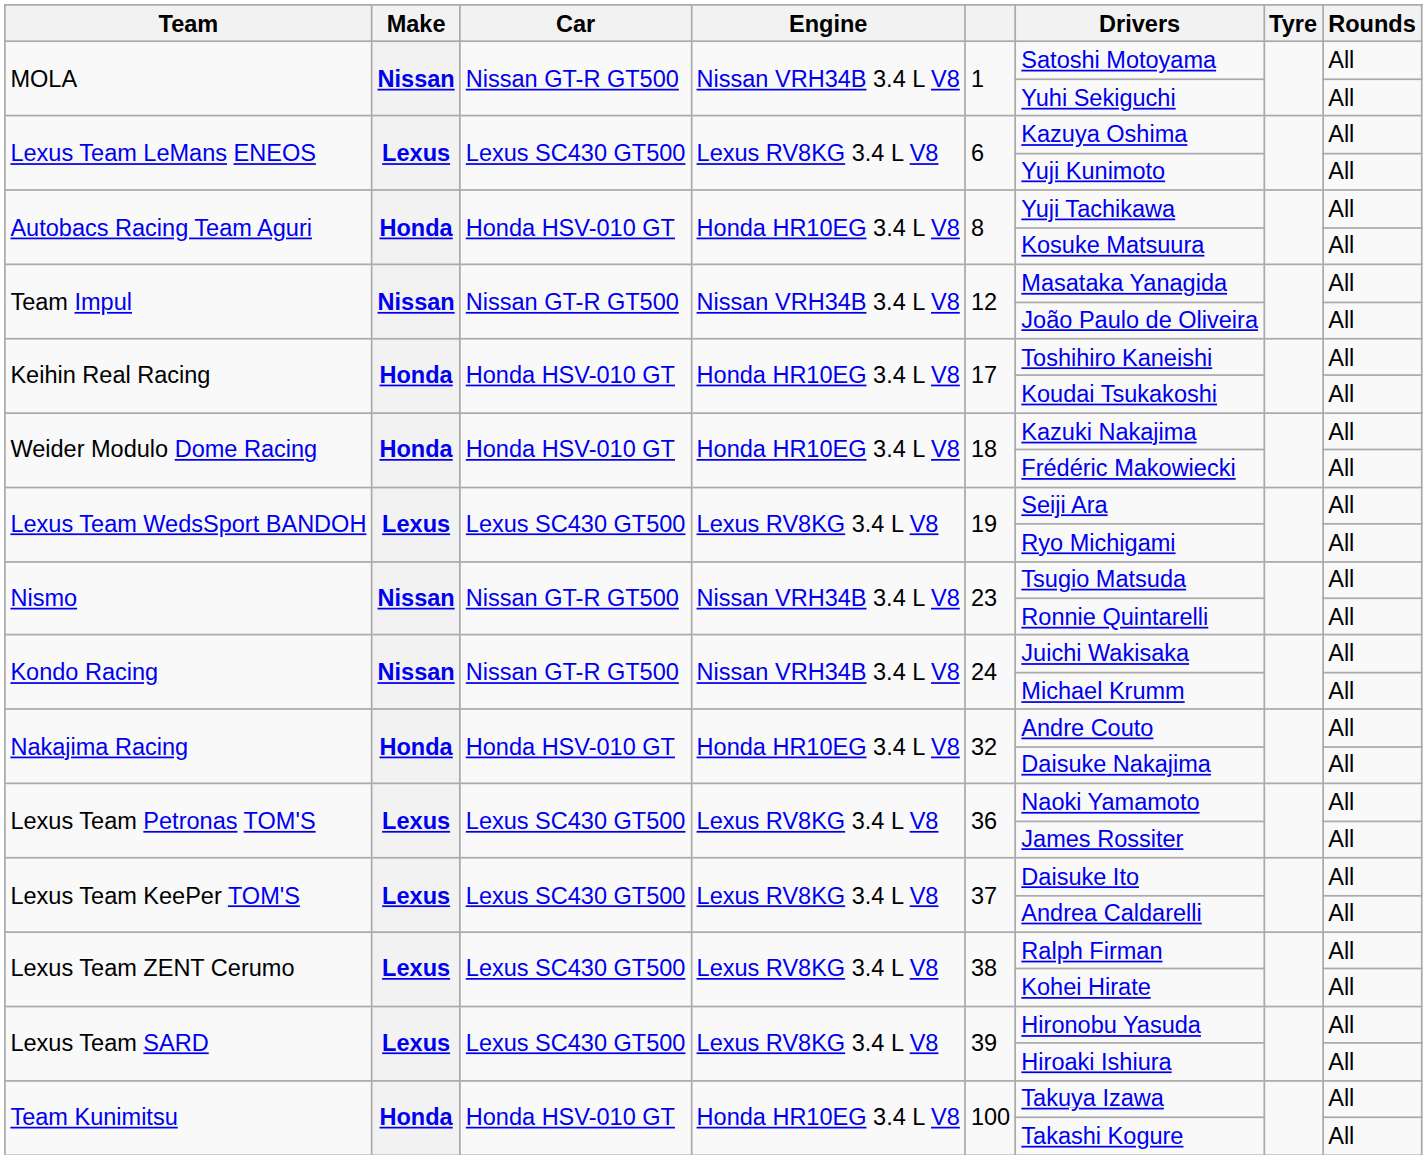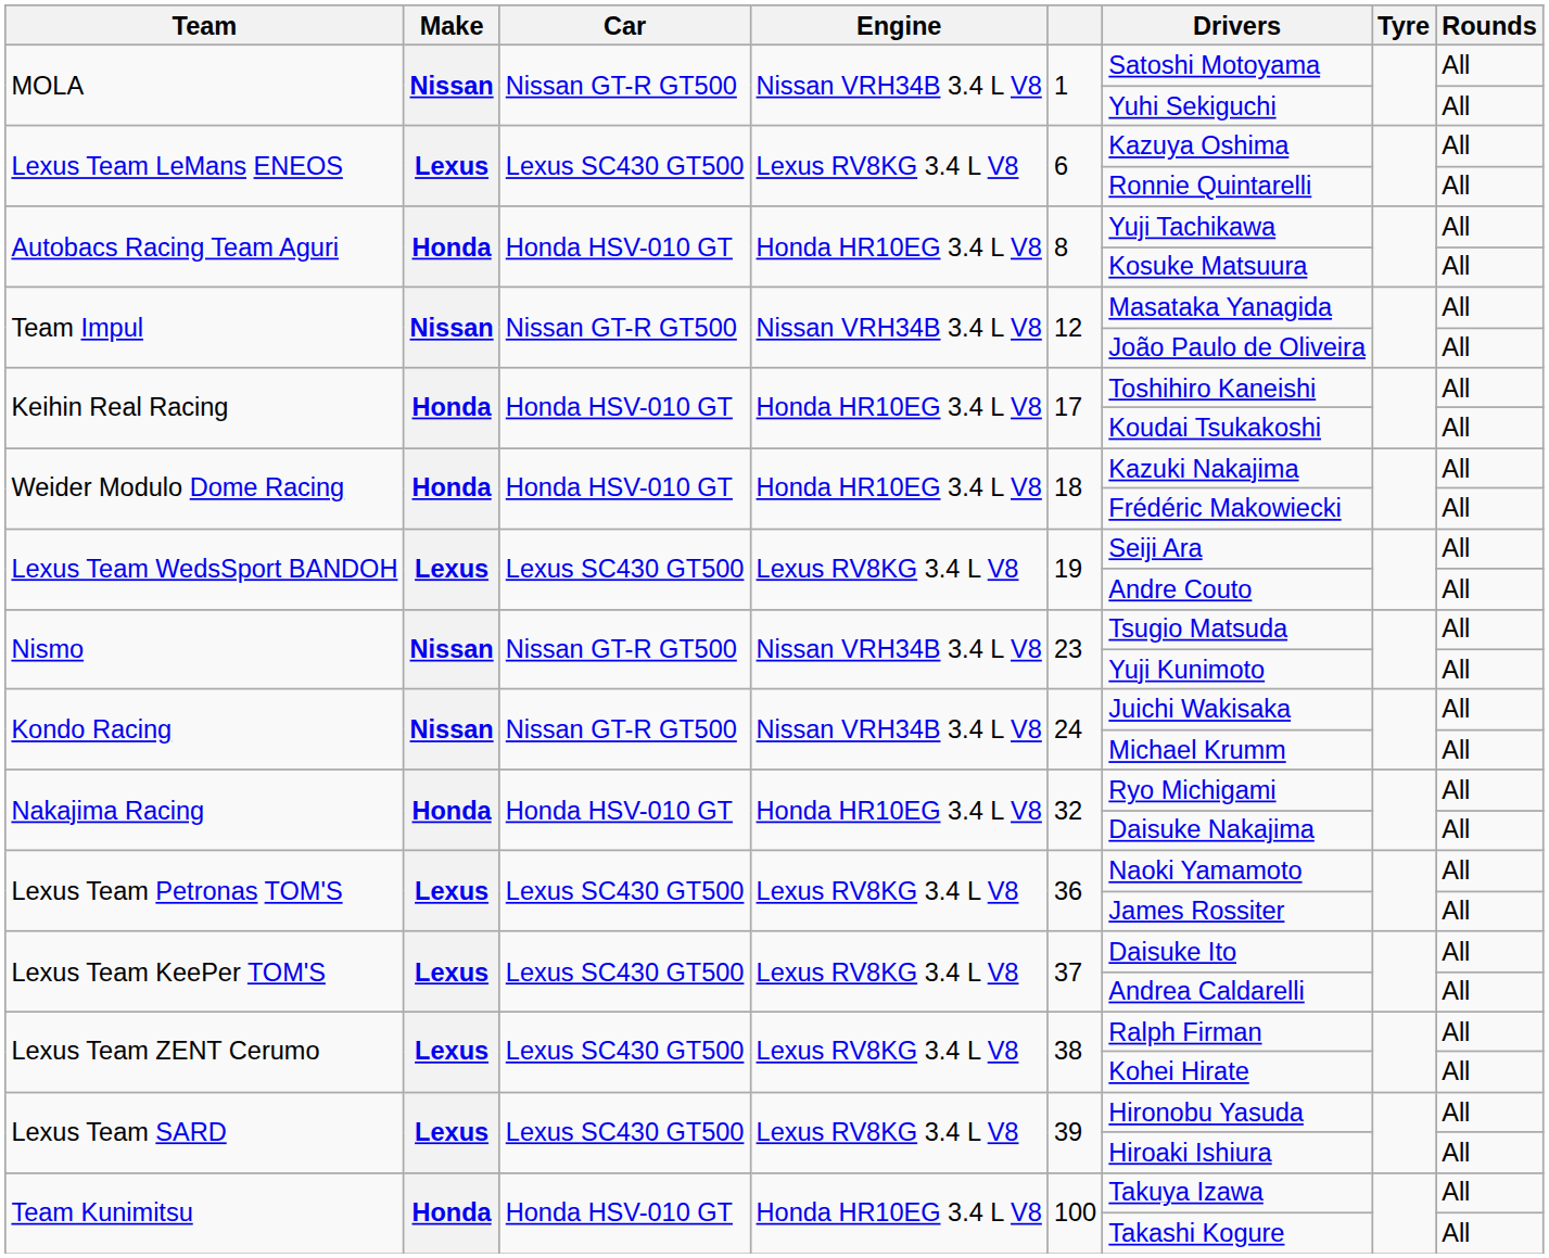row 5 | Drivers: Yuji Kunimoto -> Ronnie Quintarelli
row 15 | Drivers: Ryo Michigami -> Andre Couto
row 17 | Drivers: Ronnie Quintarelli -> Yuji Kunimoto
row 20 | Drivers: Andre Couto -> Ryo Michigami
